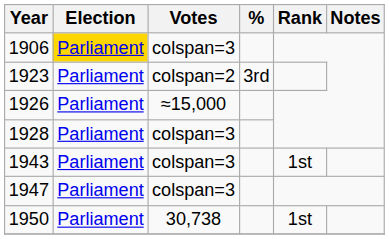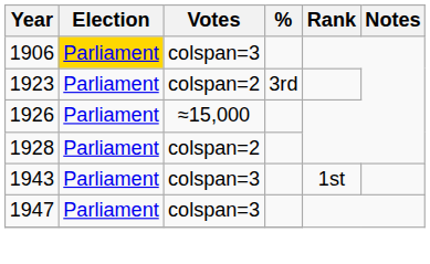1928 | Votes: colspan=3 -> colspan=2
- row: 1950 | Parliament | 30,738 | 1st
